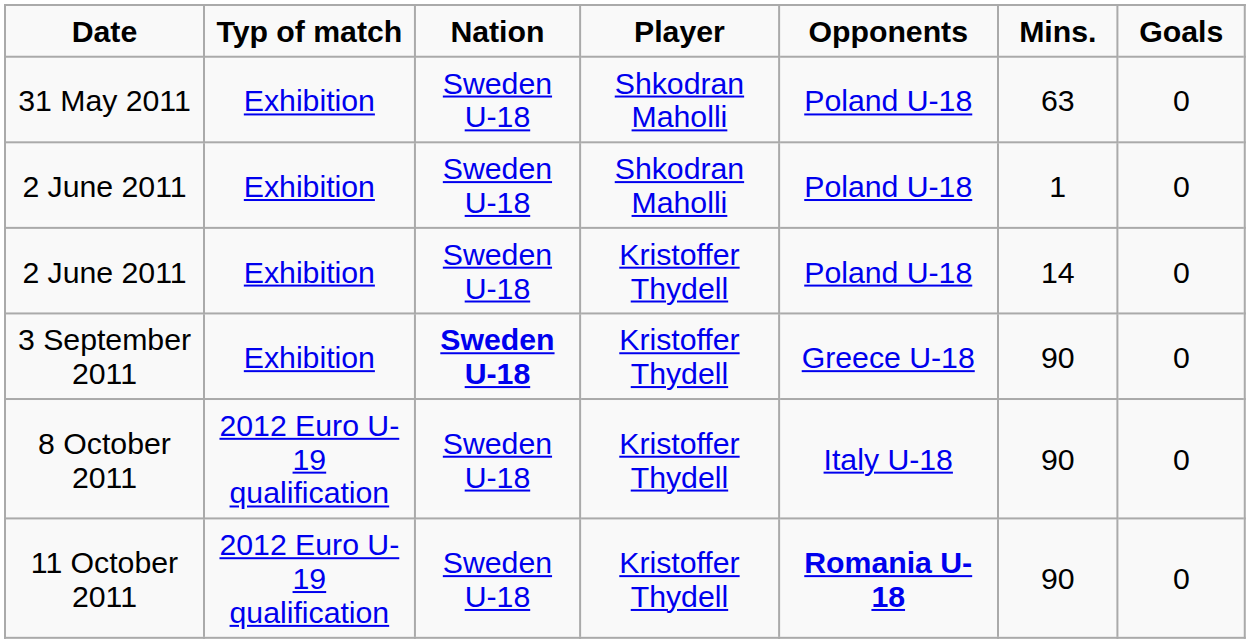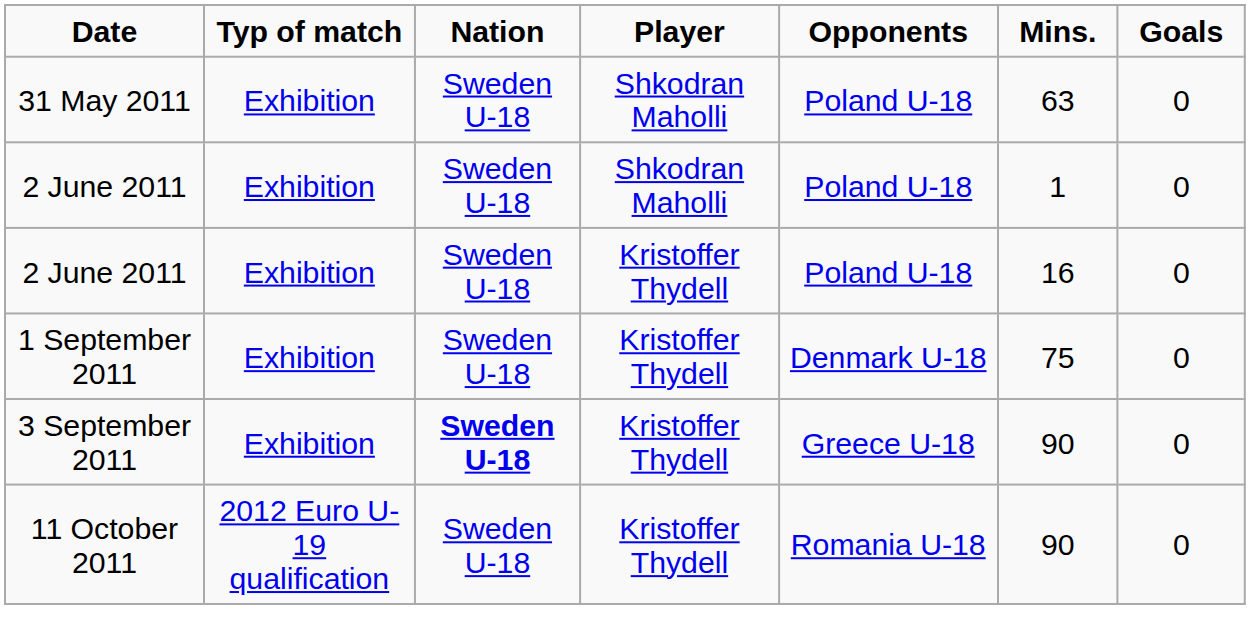2 June 2011 / Kristoffer Thydell | Mins.: 14 -> 16
+ row: 1 September 2011 | Exhibition | Sweden U-18 | Kristoffer Thydell | Denmark U-18 | 75 | 0
- row: 8 October 2011 | 2012 Euro U-19 qualification | Sweden U-18 | Kristoffer Thydell | Italy U-18 | 90 | 0
11 October 2011 | Opponents: bold -> normal
